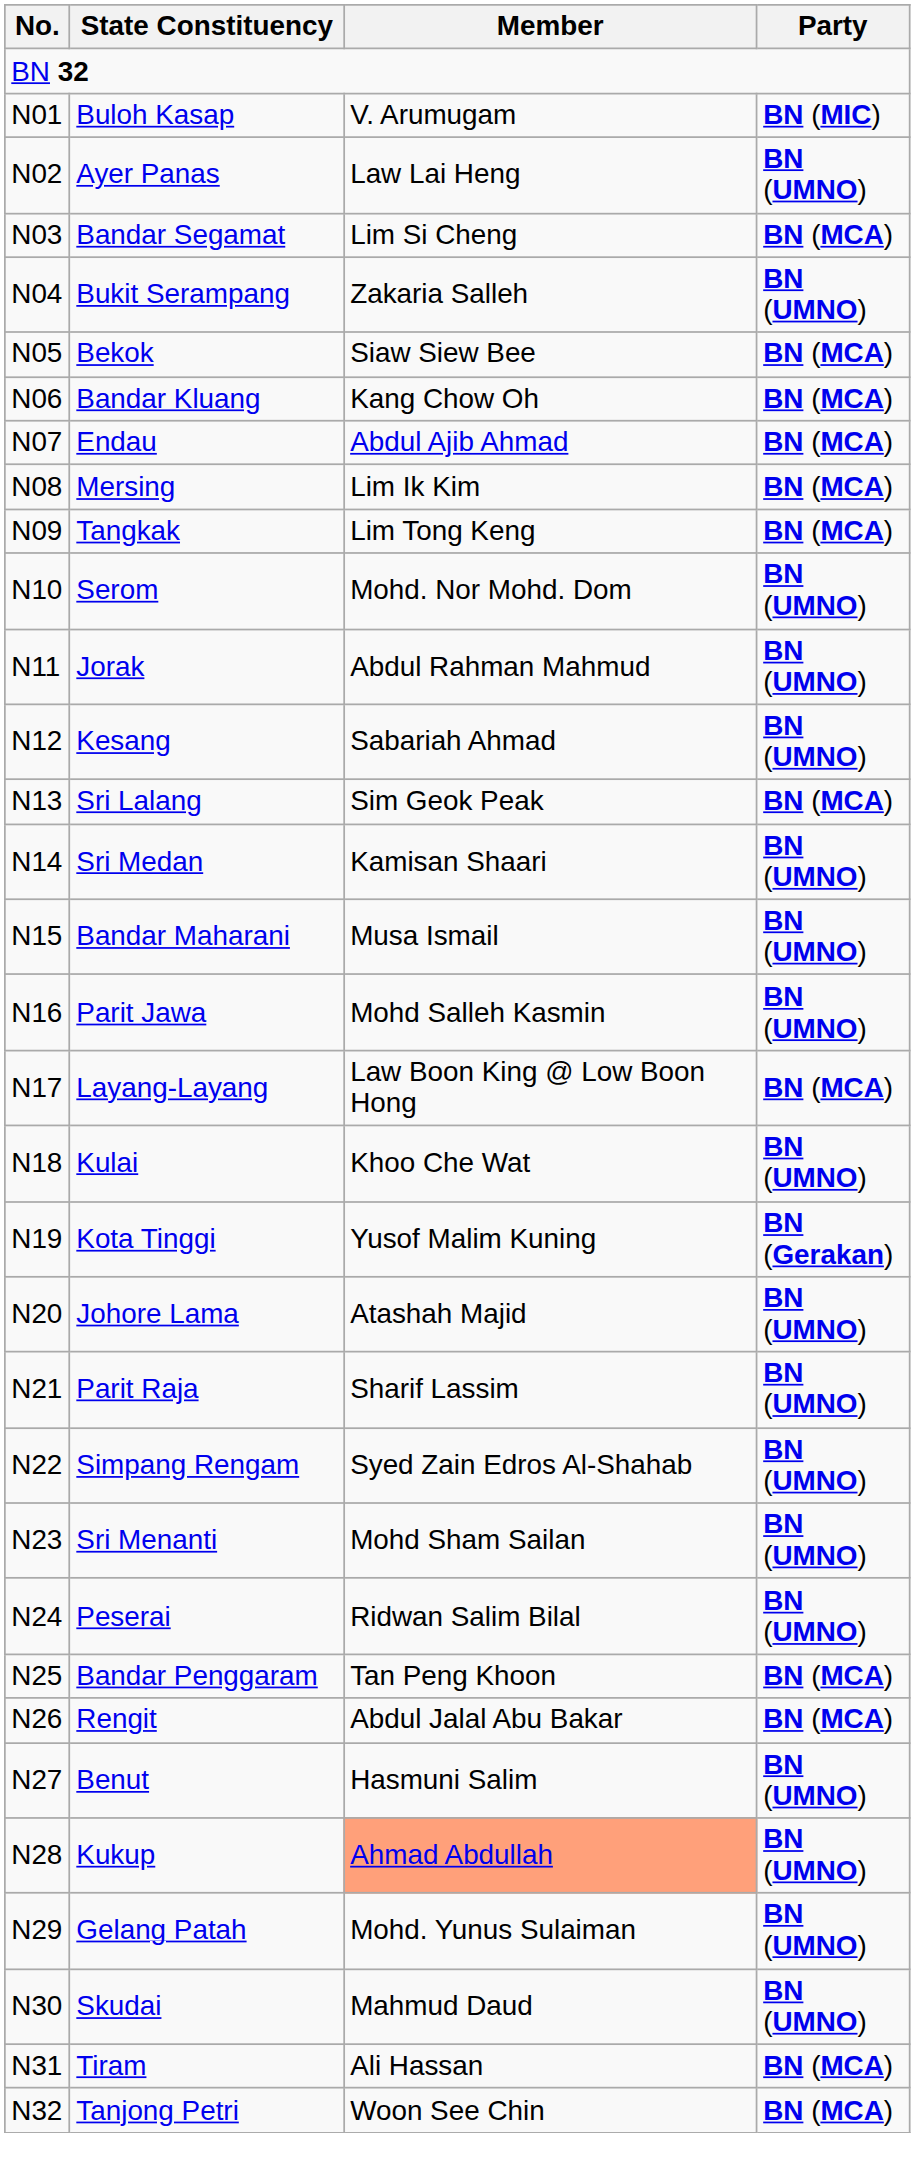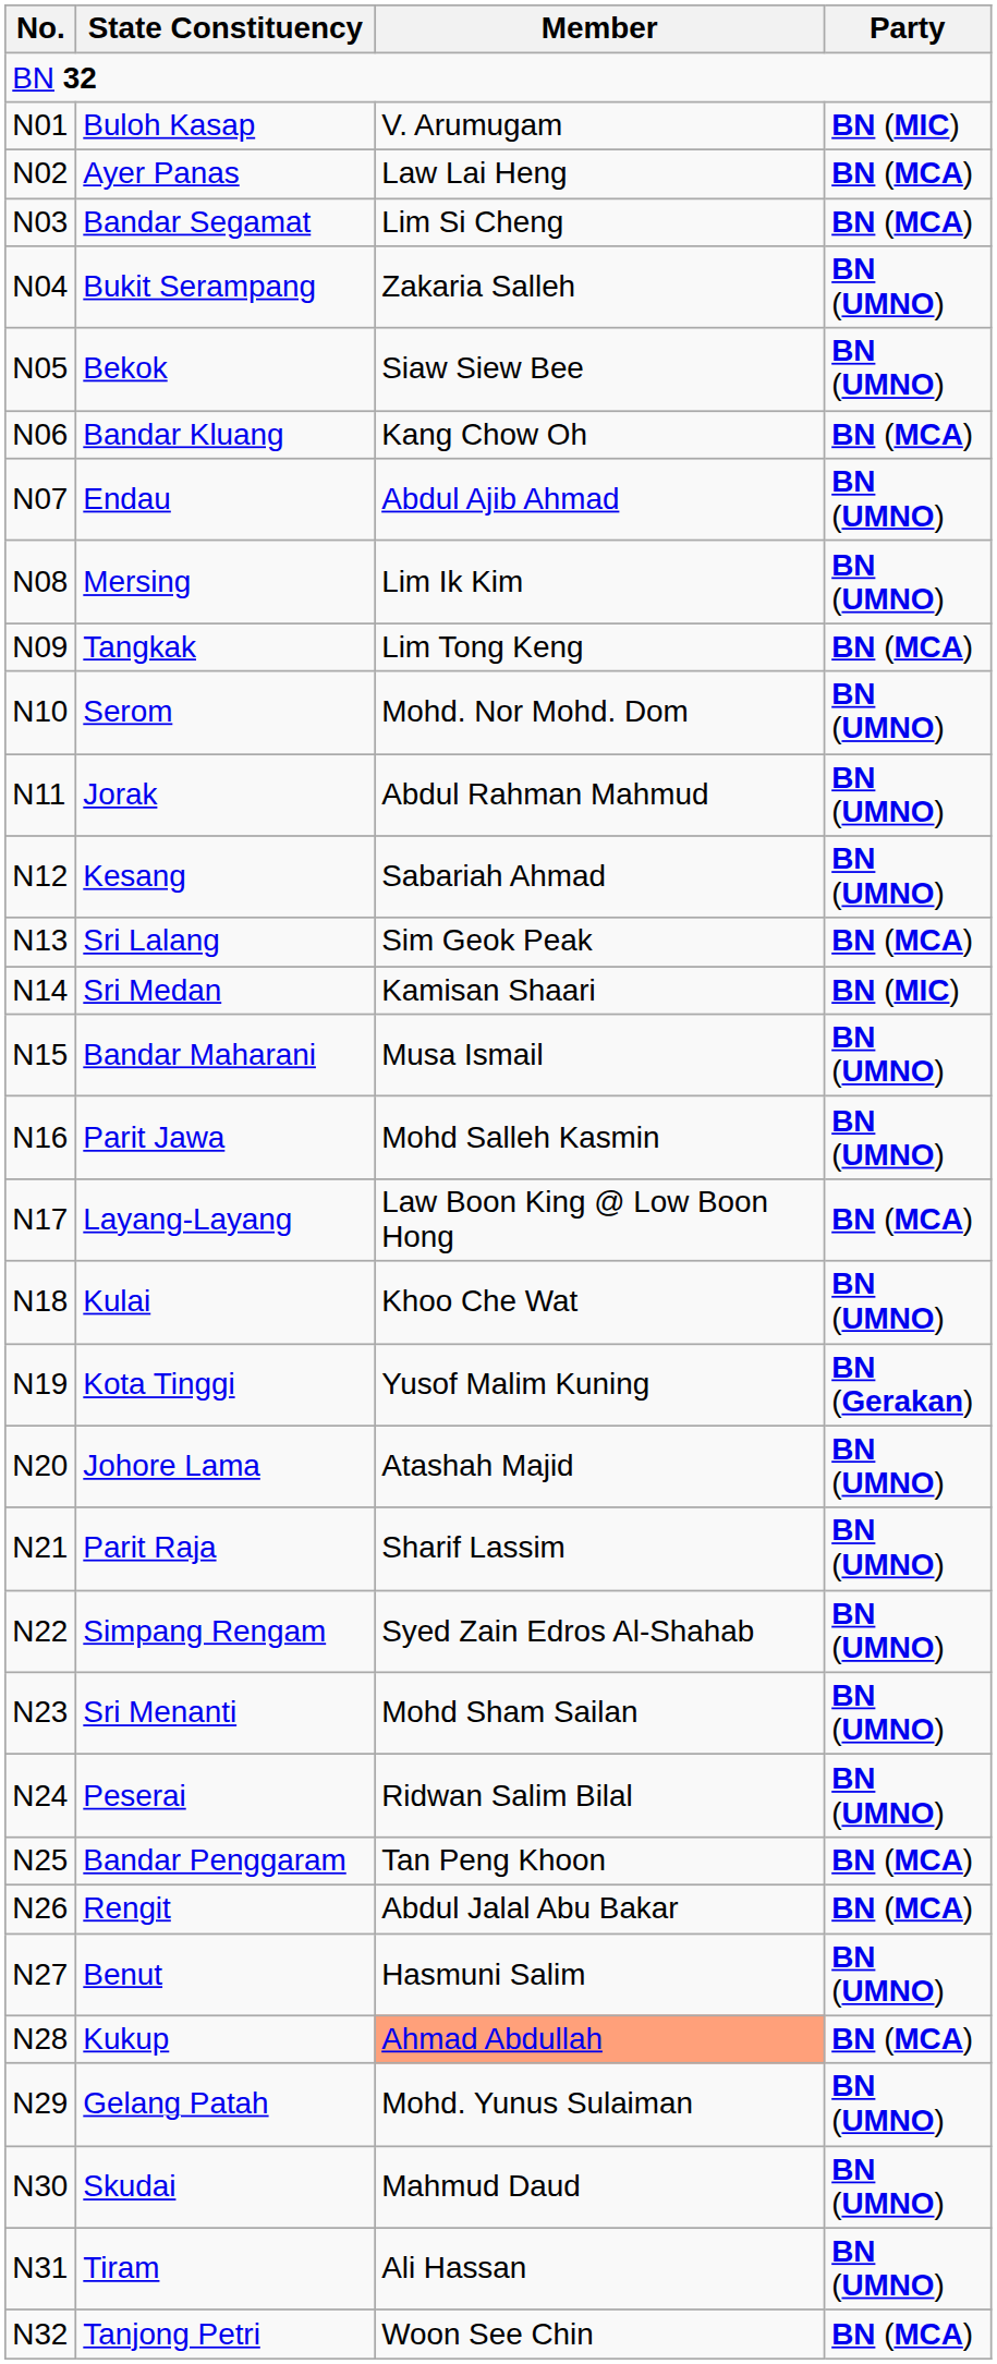Ayer Panas | Party: BN (UMNO) -> BN (MCA)
Bekok | Party: BN (MCA) -> BN (UMNO)
Endau | Party: BN (MCA) -> BN (UMNO)
Mersing | Party: BN (MCA) -> BN (UMNO)
Sri Medan | Party: BN (UMNO) -> BN (MIC)
Kukup | Party: BN (UMNO) -> BN (MCA)
Tiram | Party: BN (MCA) -> BN (UMNO)
